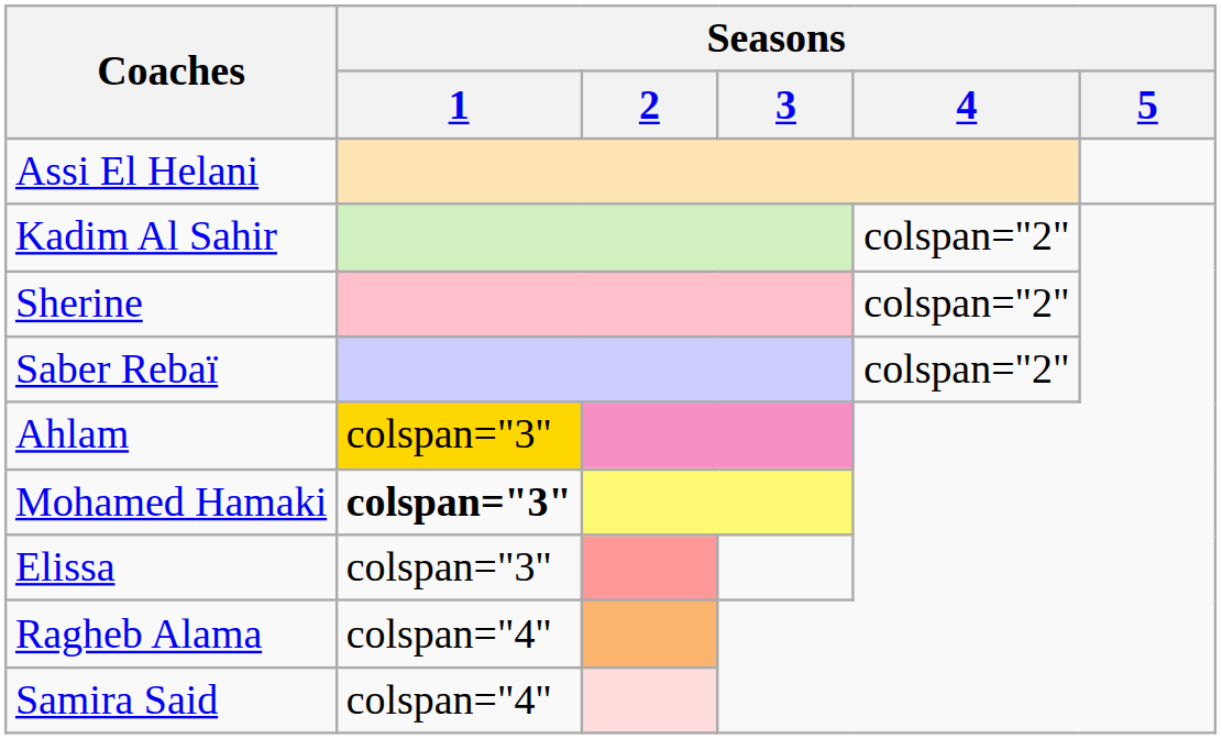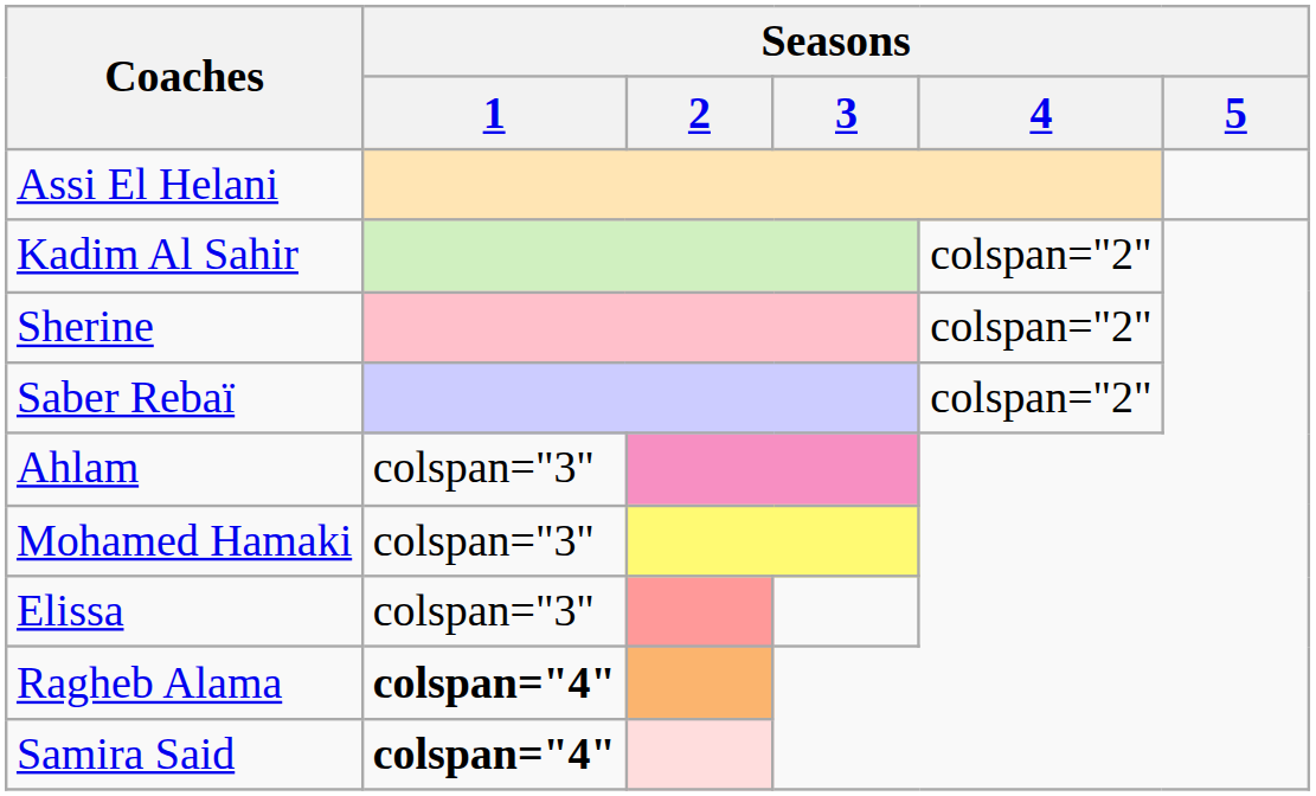Ahlam | Seasons / 1: gold background -> no background
Mohamed Hamaki | Seasons / 1: bold -> normal
Ragheb Alama | Seasons / 1: normal -> bold
Samira Said | Seasons / 1: normal -> bold
